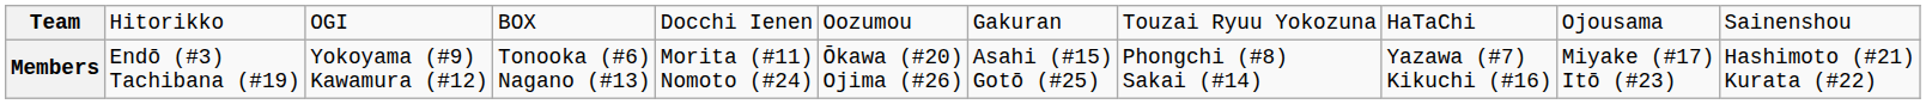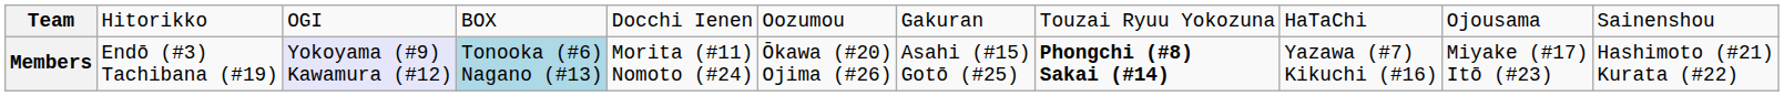Members | column 3: no background -> lavender background
Members | column 4: no background -> lightblue background
Members | column 8: normal -> bold
